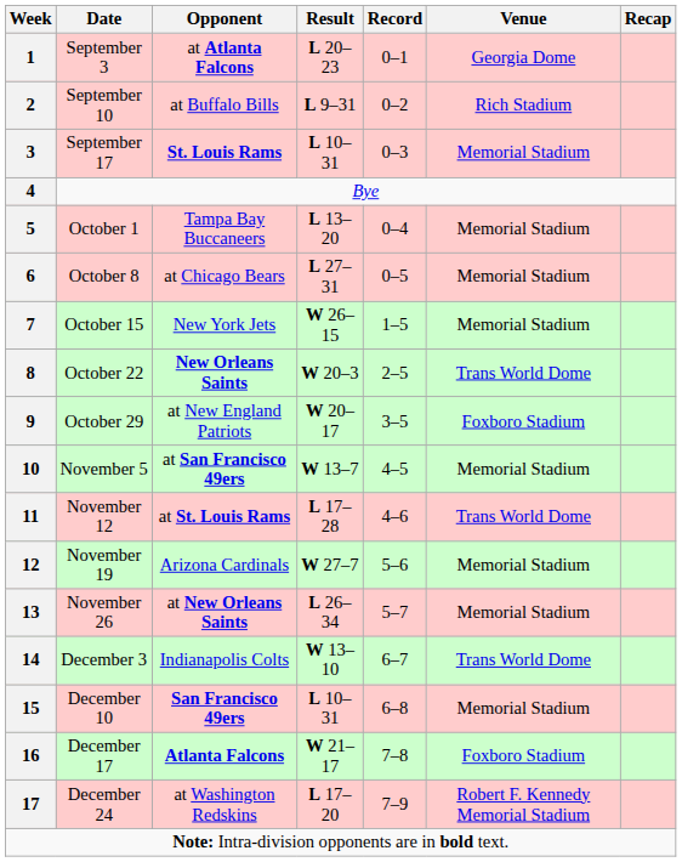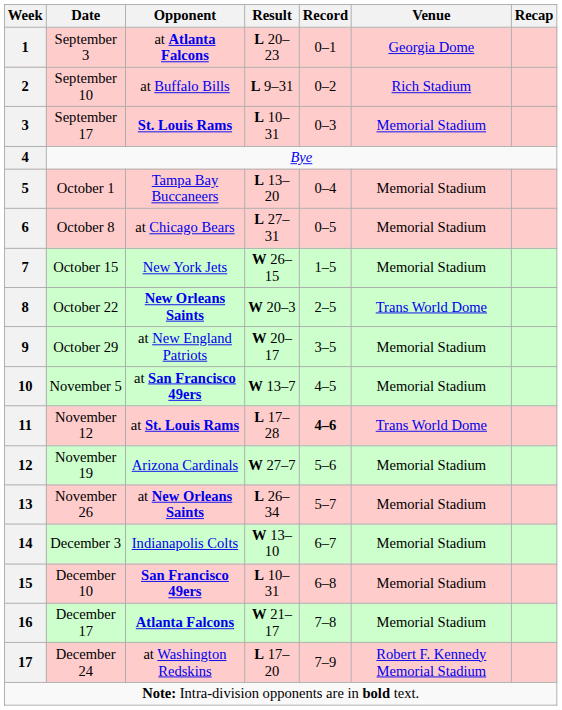9 | Venue: Foxboro Stadium -> Memorial Stadium
11 | Record: normal -> bold
14 | Venue: Trans World Dome -> Memorial Stadium
16 | Venue: Foxboro Stadium -> Memorial Stadium
